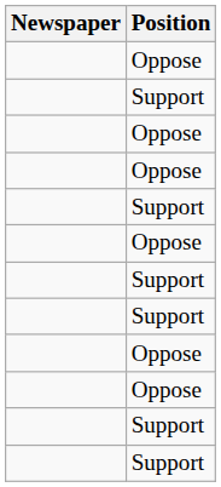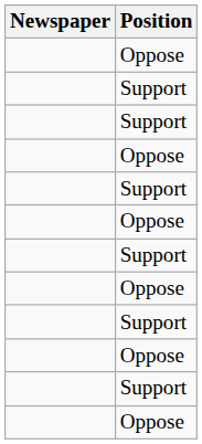row 4 | Position: Oppose -> Support
row 9 | Position: Support -> Oppose
row 10 | Position: Oppose -> Support
row 13 | Position: Support -> Oppose
